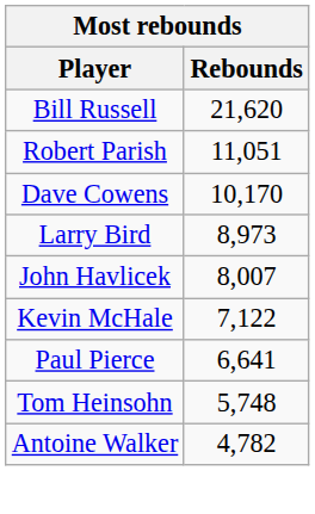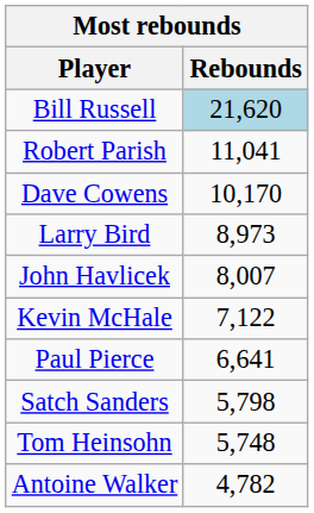Bill Russell | Rebounds: no background -> lightblue background
Robert Parish | Rebounds: 11,051 -> 11,041
+ row: Satch Sanders | 5,798
